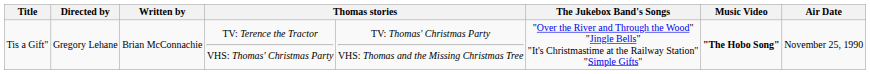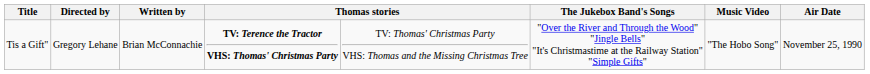Tis a Gift" | column 4: normal -> bold
Tis a Gift" | Music Video: bold -> normal
